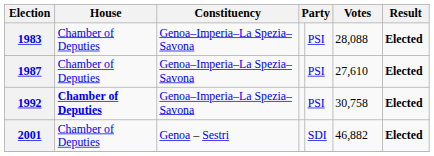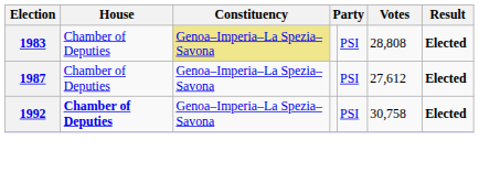1983 | Constituency: no background -> khaki background
1983 | Votes: 28,088 -> 28,808
1987 | Votes: 27,610 -> 27,612
- row: 2001 | Chamber of Deputies | Genoa – Sestri | SDI | 46,882 | Elected
